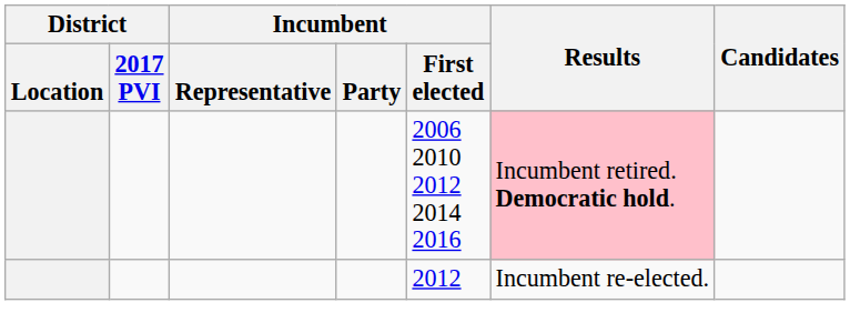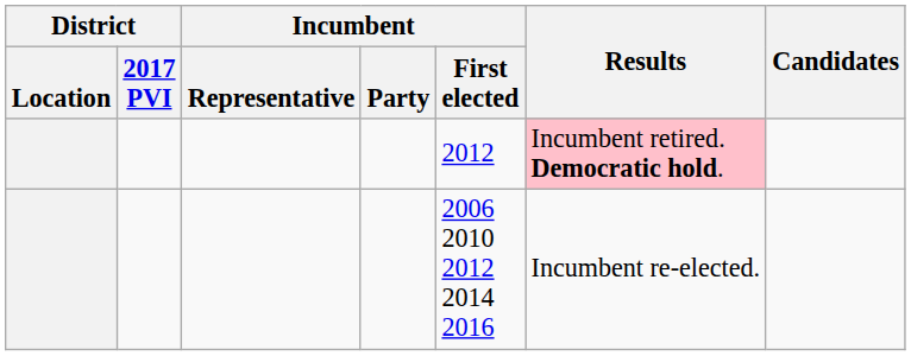row 3 | Incumbent / First elected: 2006 2010 2012 2014 2016 -> 2012
row 4 | Incumbent / First elected: 2012 -> 2006 2010 2012 2014 2016
